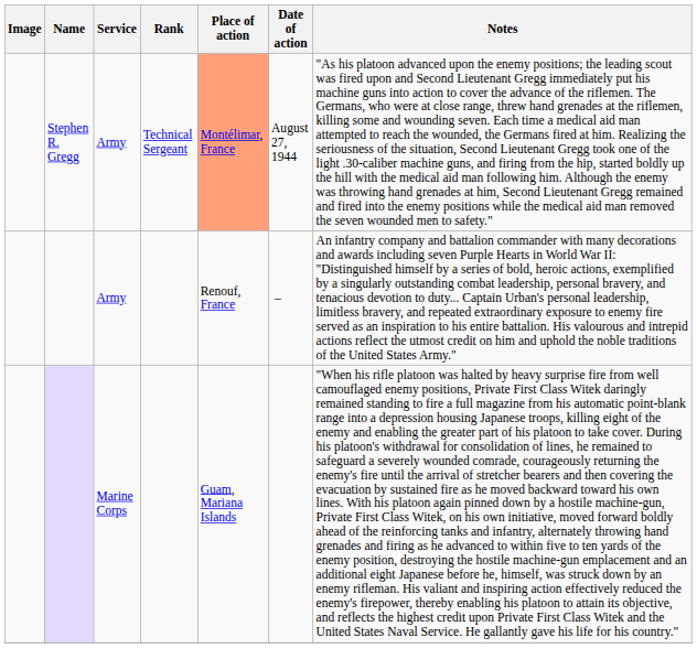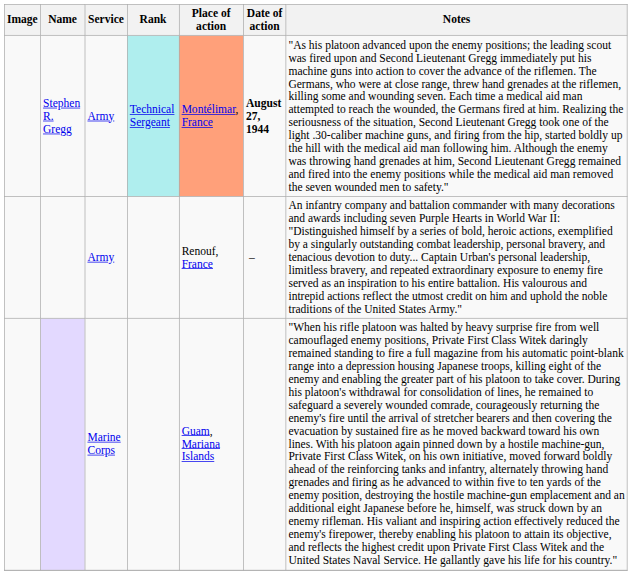Stephen R. Gregg | Rank: no background -> paleturquoise background
Stephen R. Gregg | Date of action: normal -> bold
